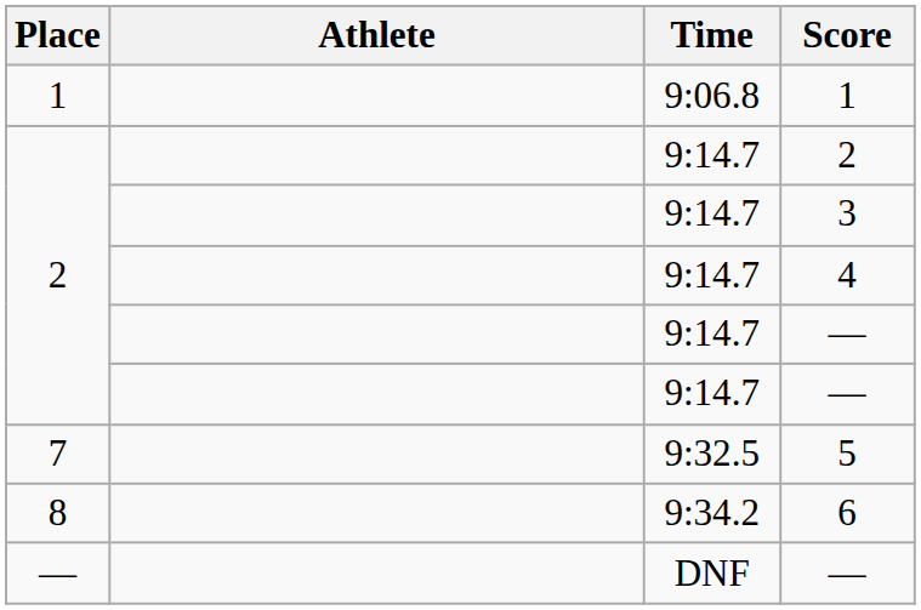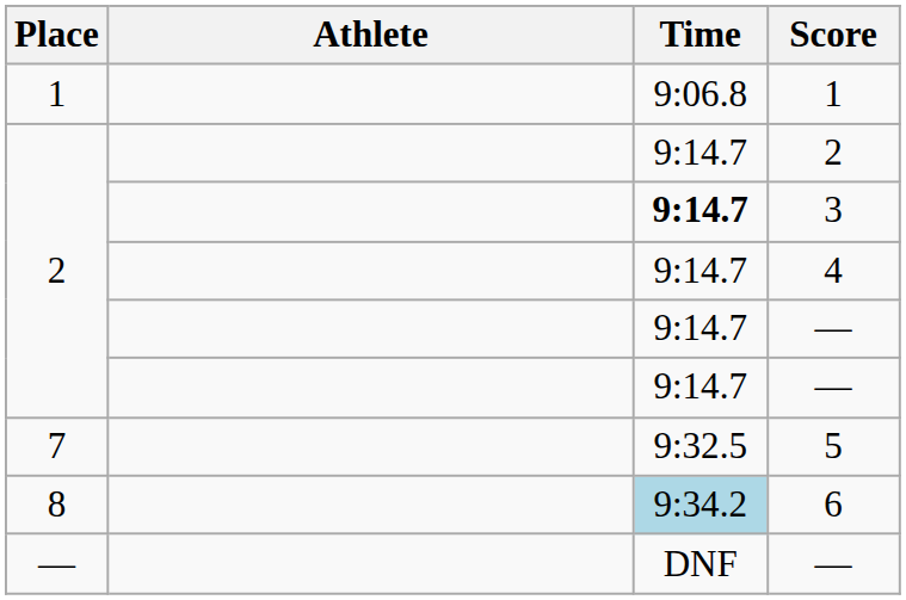3 | Time: normal -> bold
6 | Time: no background -> lightblue background
